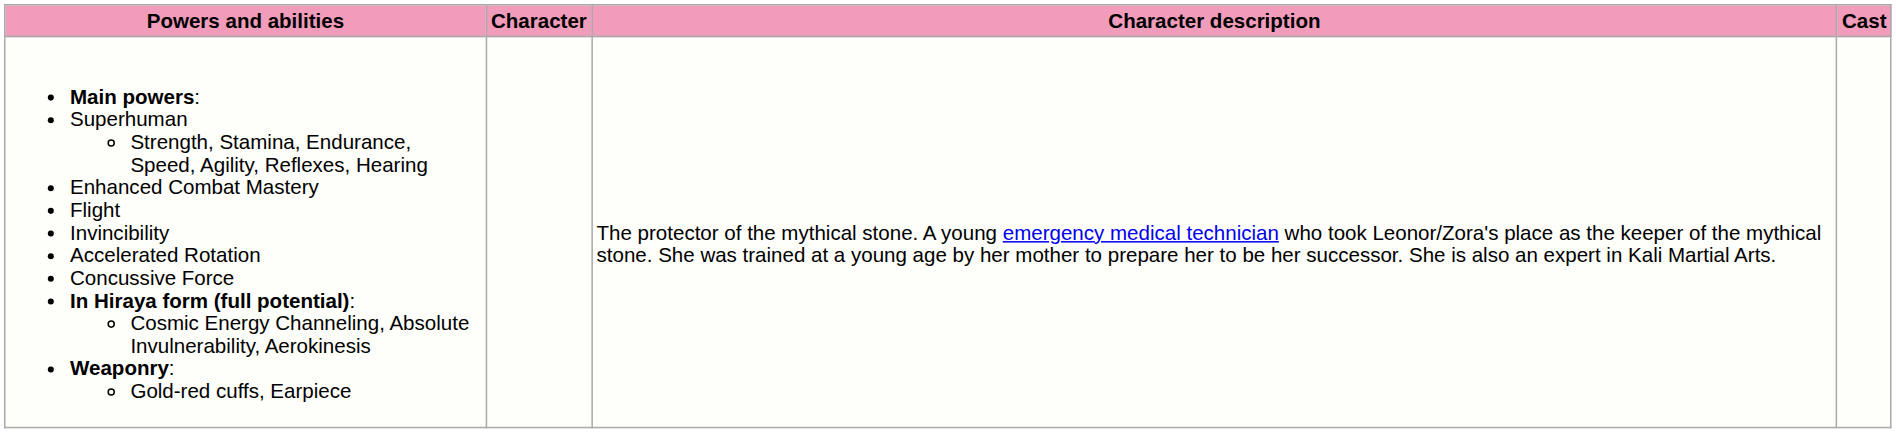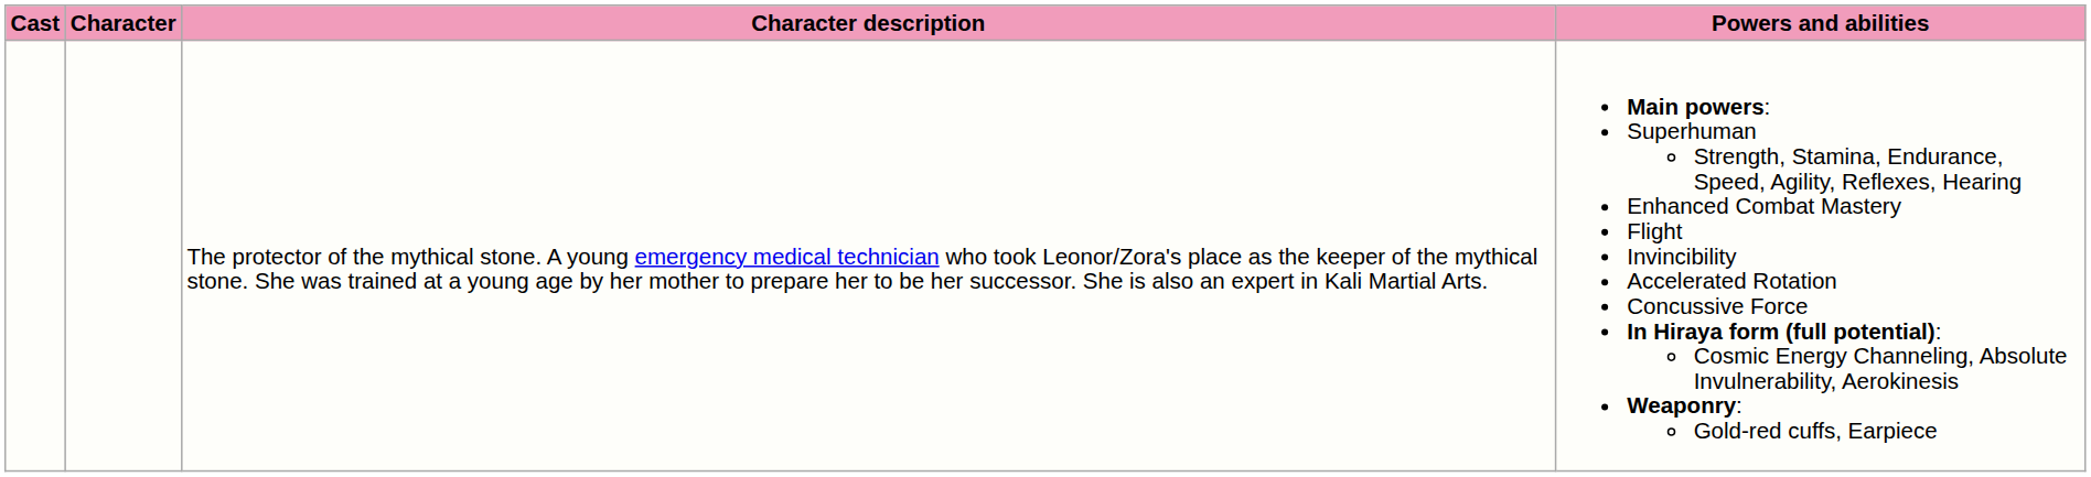columns swapped: Cast <-> Powers and abilities
